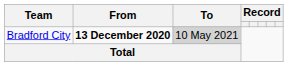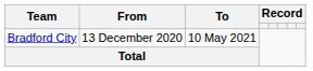Bradford City | From: bold -> normal
Bradford City | To: lightgrey background -> no background
